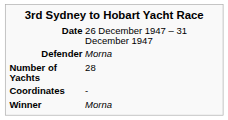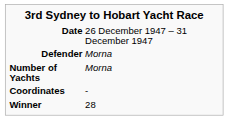Number of Yachts | column 2: 28 -> Morna
Winner | column 2: Morna -> 28
